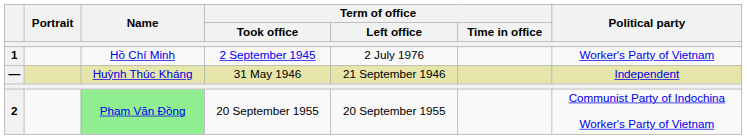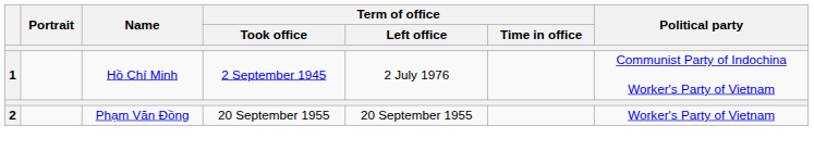1 | Political party: Worker's Party of Vietnam -> Communist Party of Indochina Worker's Party of Vietnam
- row: — | Huỳnh Thúc Kháng | 31 May 1946 | 21 September 1946 | Independent
2 | Name: lightgreen background -> no background
2 | Political party: Communist Party of Indochina Worker's Party of Vietnam -> Worker's Party of Vietnam
